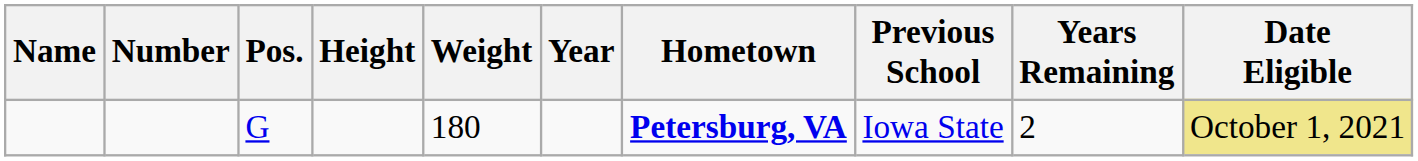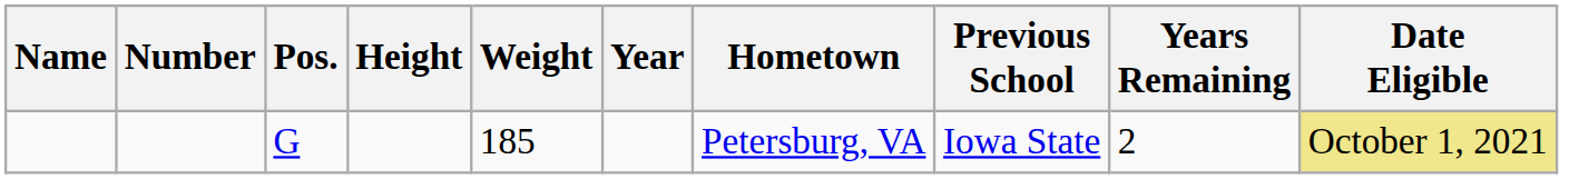row 2 | Weight: 180 -> 185
row 2 | Hometown: bold -> normal
